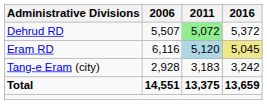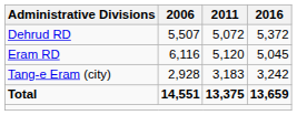Dehrud RD | 2011: lightgreen background -> no background
Eram RD | 2011: lightblue background -> no background
Eram RD | 2016: khaki background -> no background
